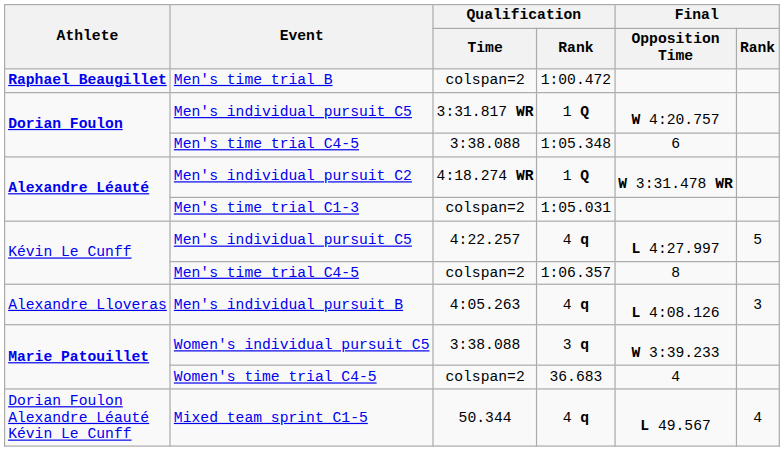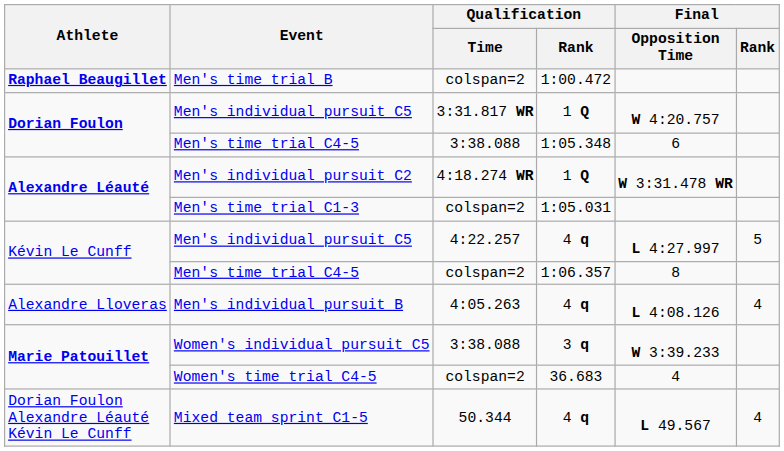Men's individual pursuit B | Final / Rank: 3 -> 4
